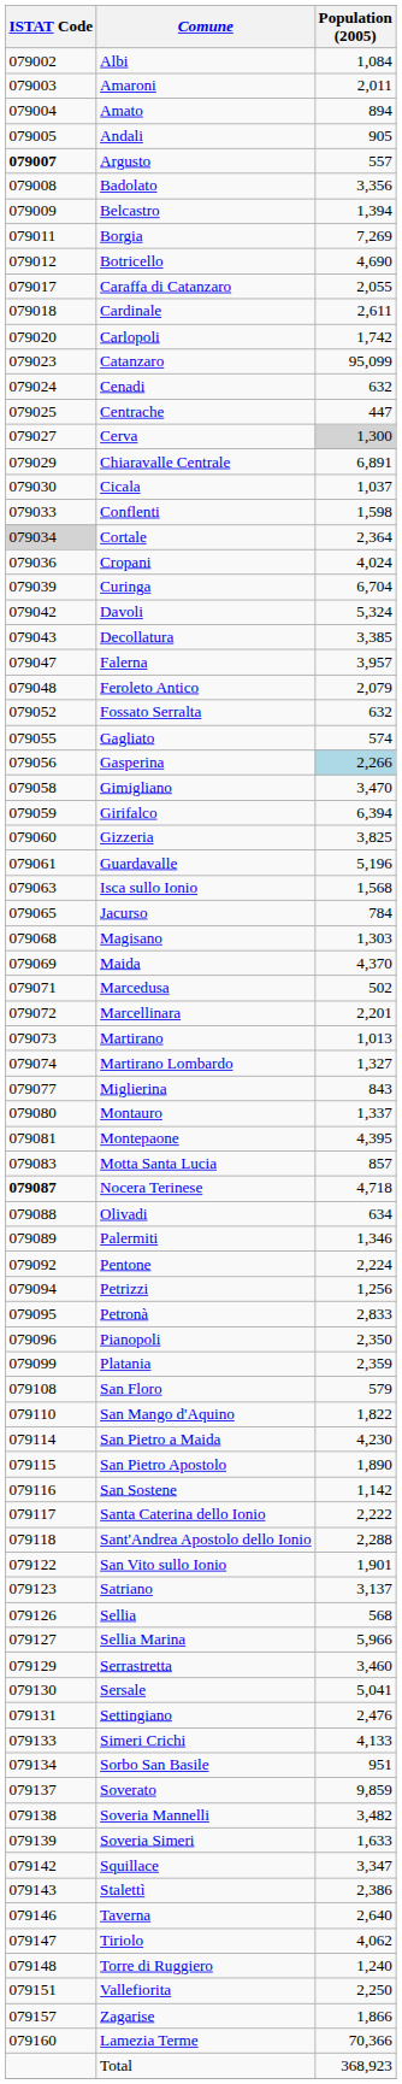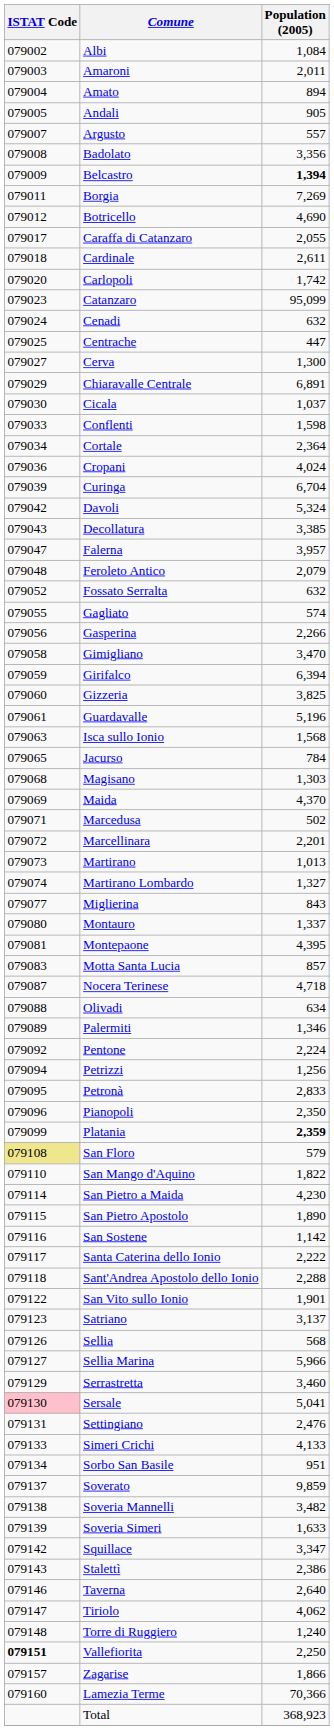Argusto | ISTAT Code: bold -> normal
Belcastro | Population (2005): normal -> bold
Cerva | Population (2005): lightgrey background -> no background
Cortale | ISTAT Code: lightgrey background -> no background
Gasperina | Population (2005): lightblue background -> no background
Nocera Terinese | ISTAT Code: bold -> normal
Platania | Population (2005): normal -> bold
San Floro | ISTAT Code: no background -> khaki background
Sersale | ISTAT Code: no background -> pink background
Vallefiorita | ISTAT Code: normal -> bold
